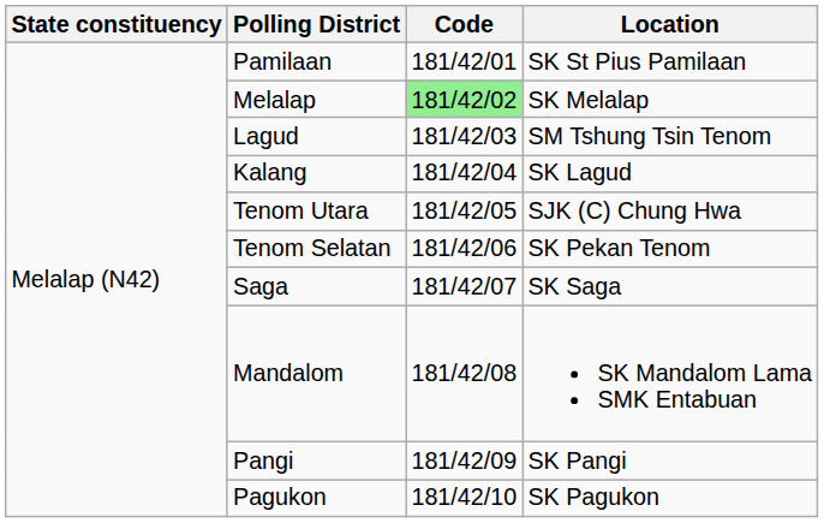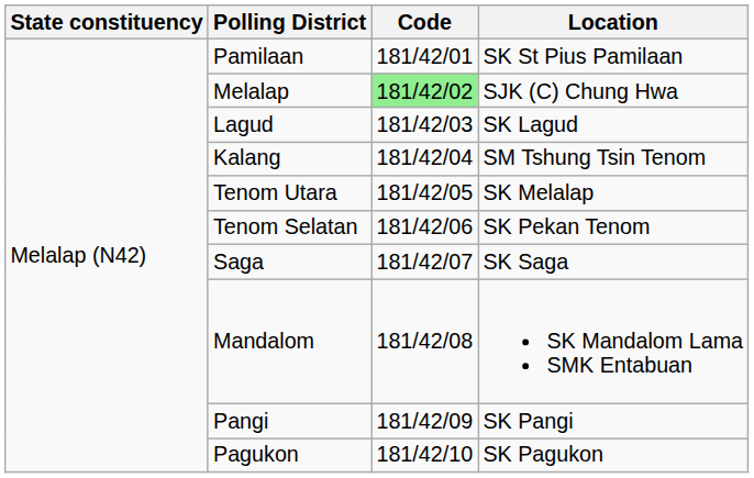Melalap | Location: SK Melalap -> SJK (C) Chung Hwa
Lagud | Location: SM Tshung Tsin Tenom -> SK Lagud
Kalang | Location: SK Lagud -> SM Tshung Tsin Tenom
Tenom Utara | Location: SJK (C) Chung Hwa -> SK Melalap
